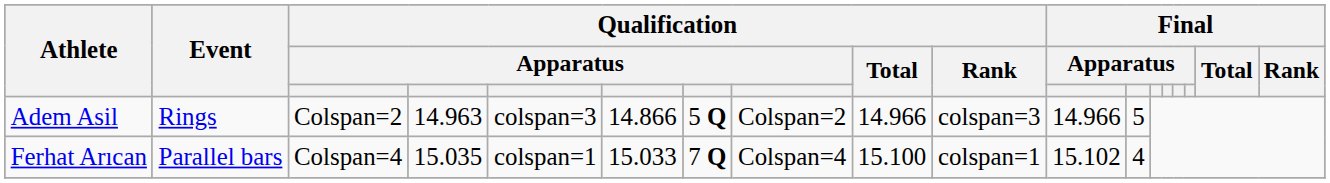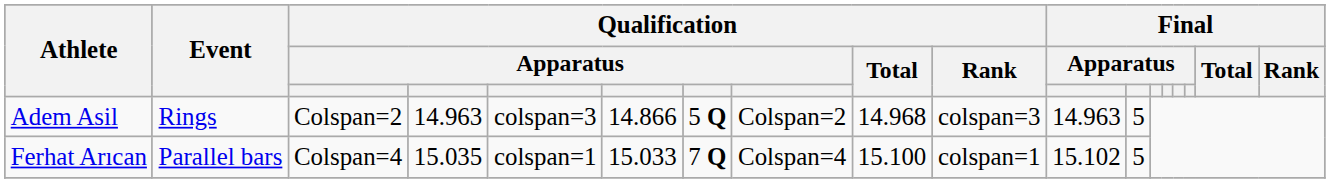Adem Asil | Qualification / Total: 14.966 -> 14.968
Adem Asil | column 11: 14.966 -> 14.963
Ferhat Arıcan | column 12: 4 -> 5
